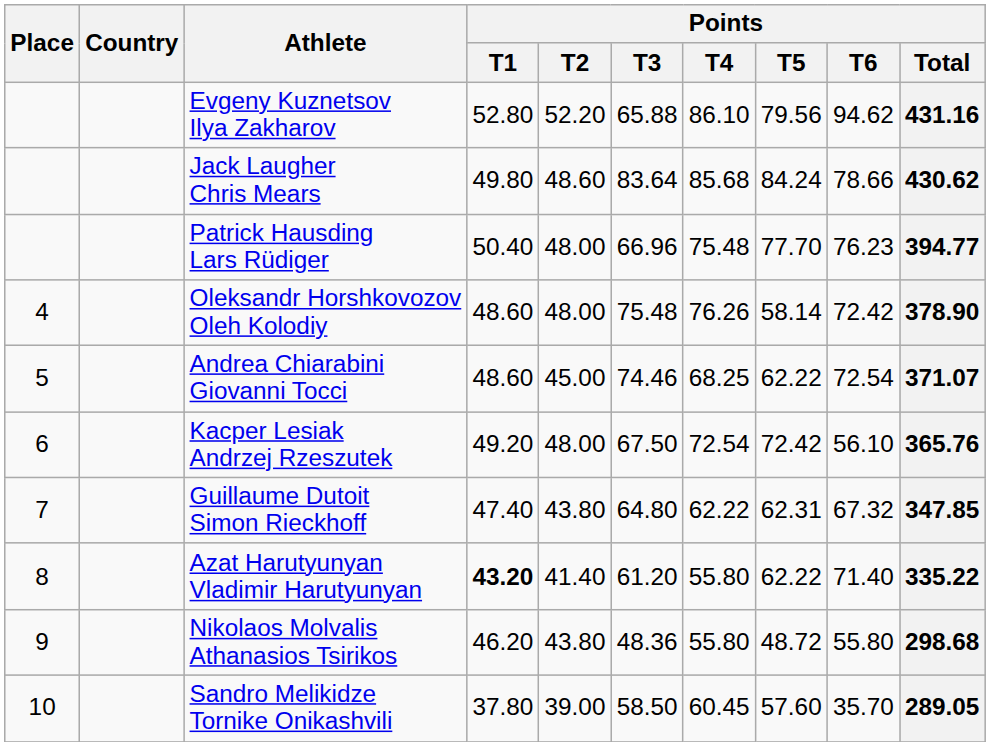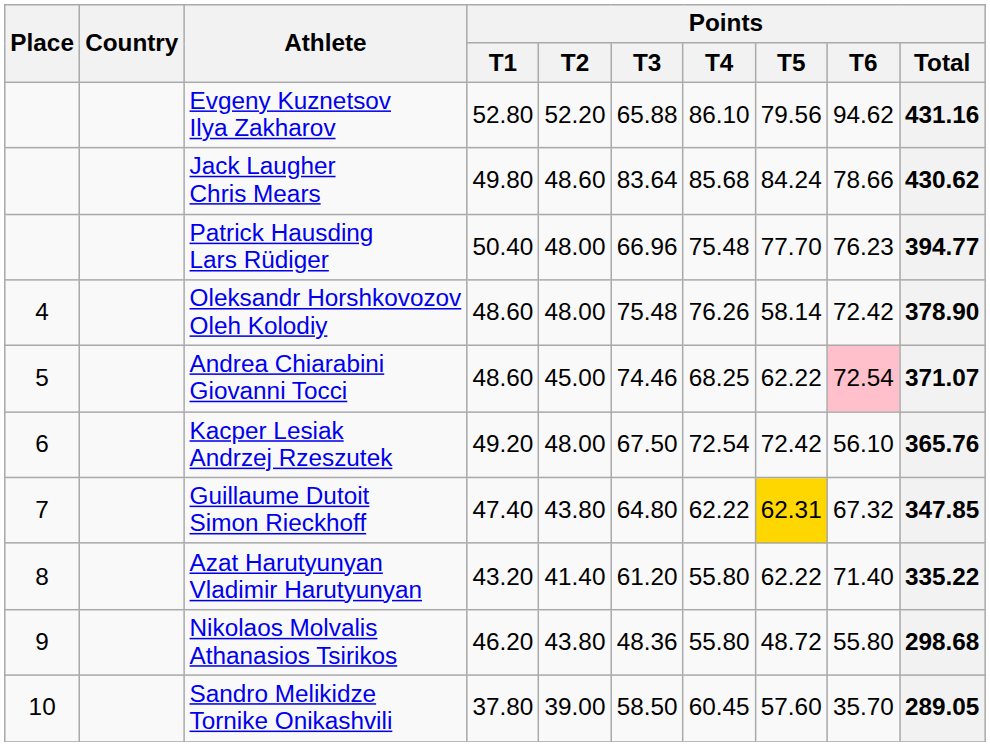Andrea Chiarabini Giovanni Tocci | Points / T6: no background -> pink background
Guillaume Dutoit Simon Rieckhoff | Points / T5: no background -> gold background
Azat Harutyunyan Vladimir Harutyunyan | Points / T1: bold -> normal
